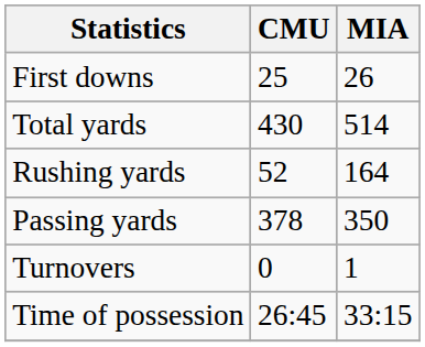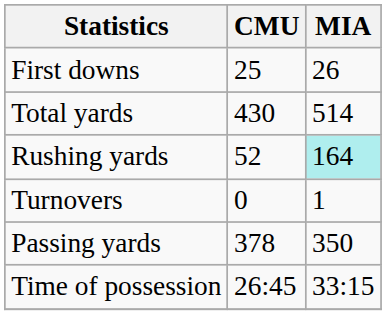Rushing yards | MIA: no background -> paleturquoise background
rows swapped: Passing yards <-> Turnovers
